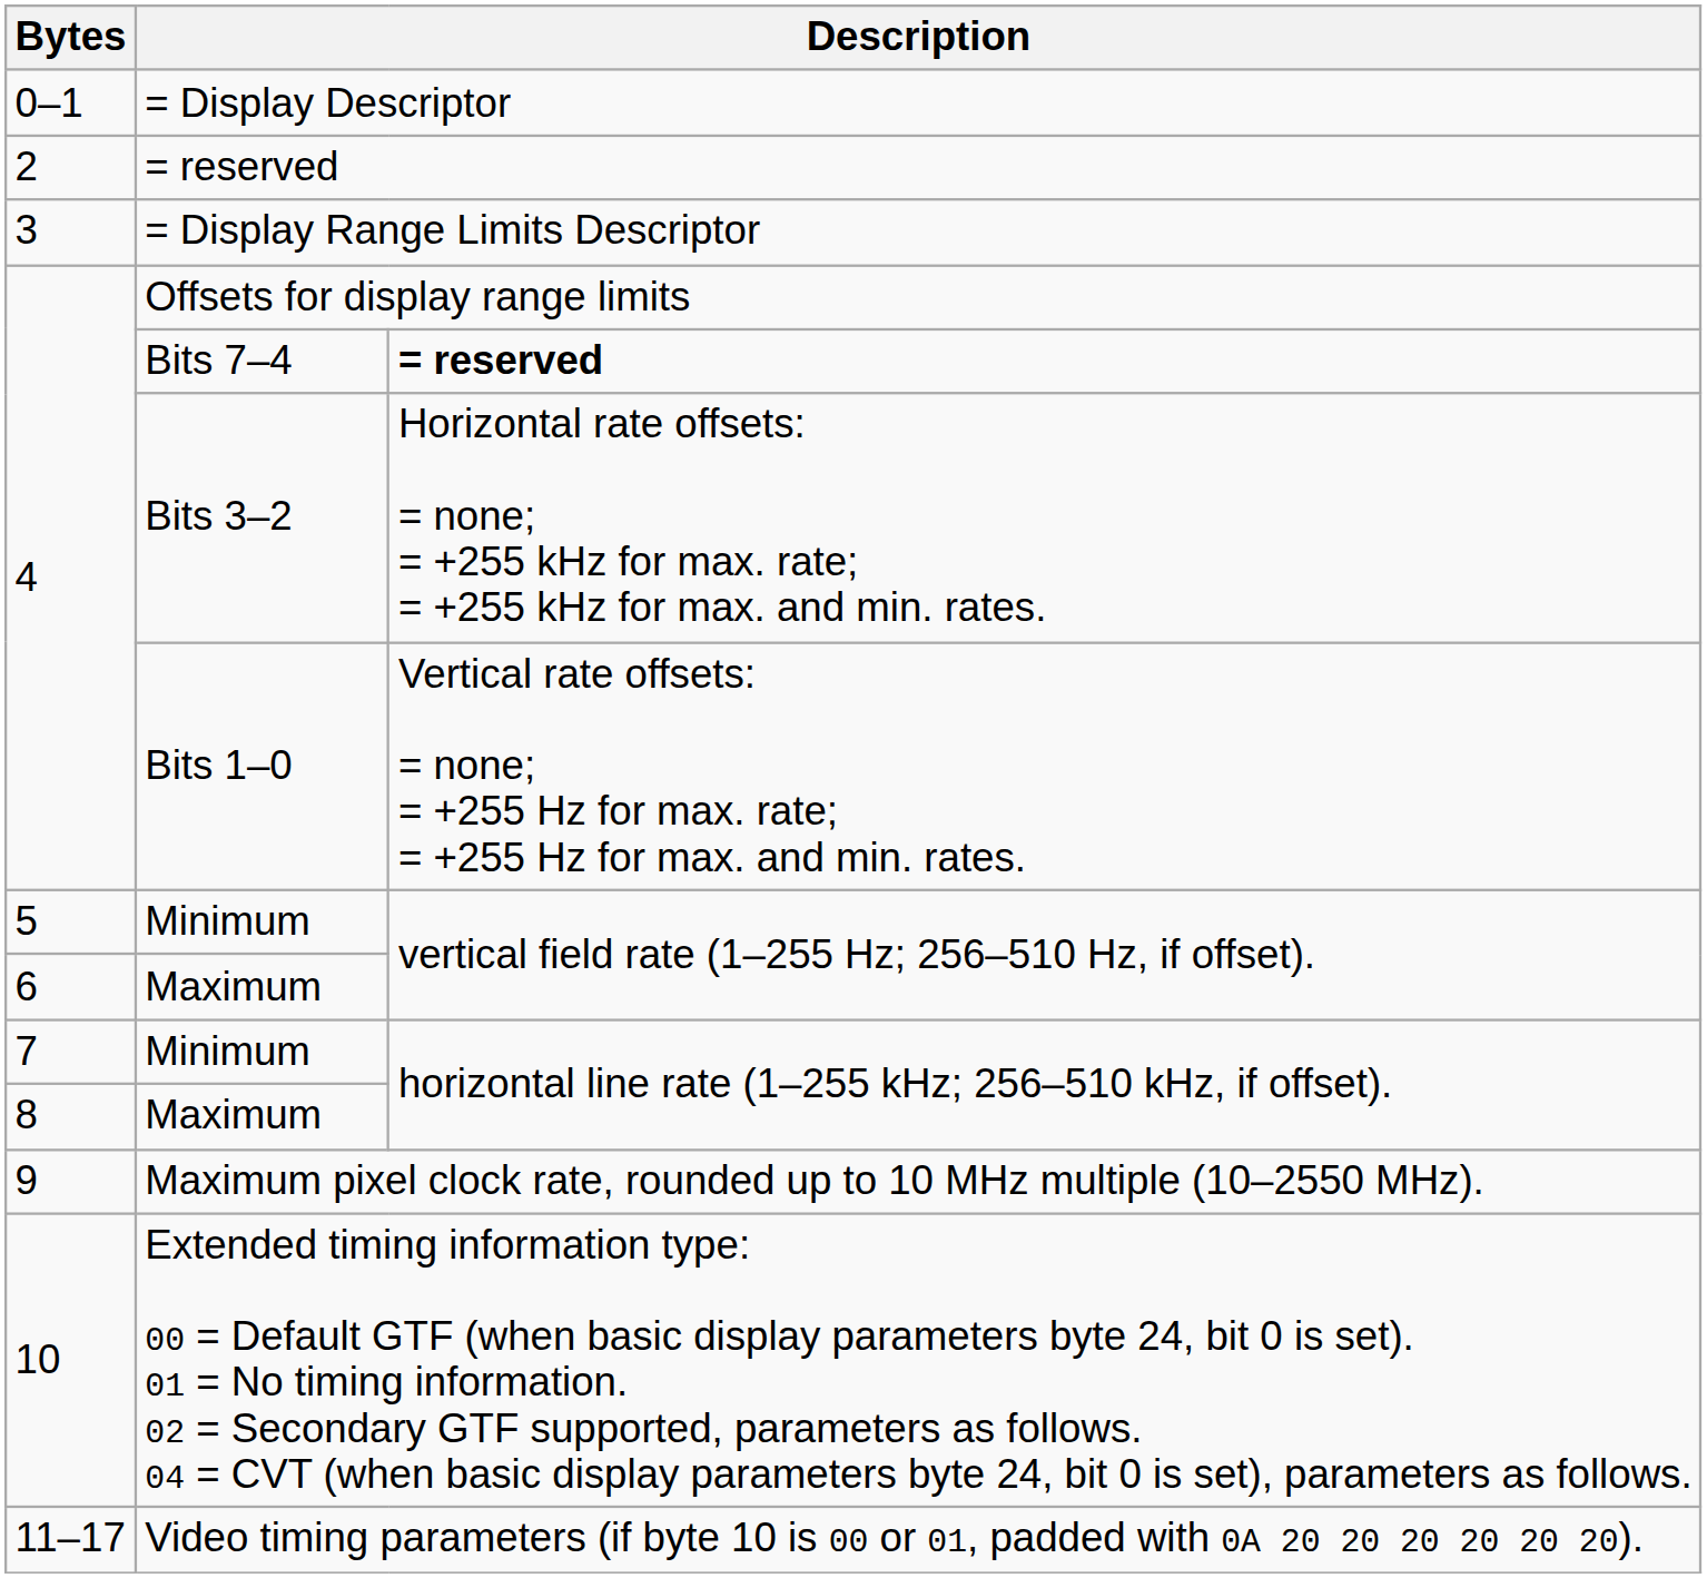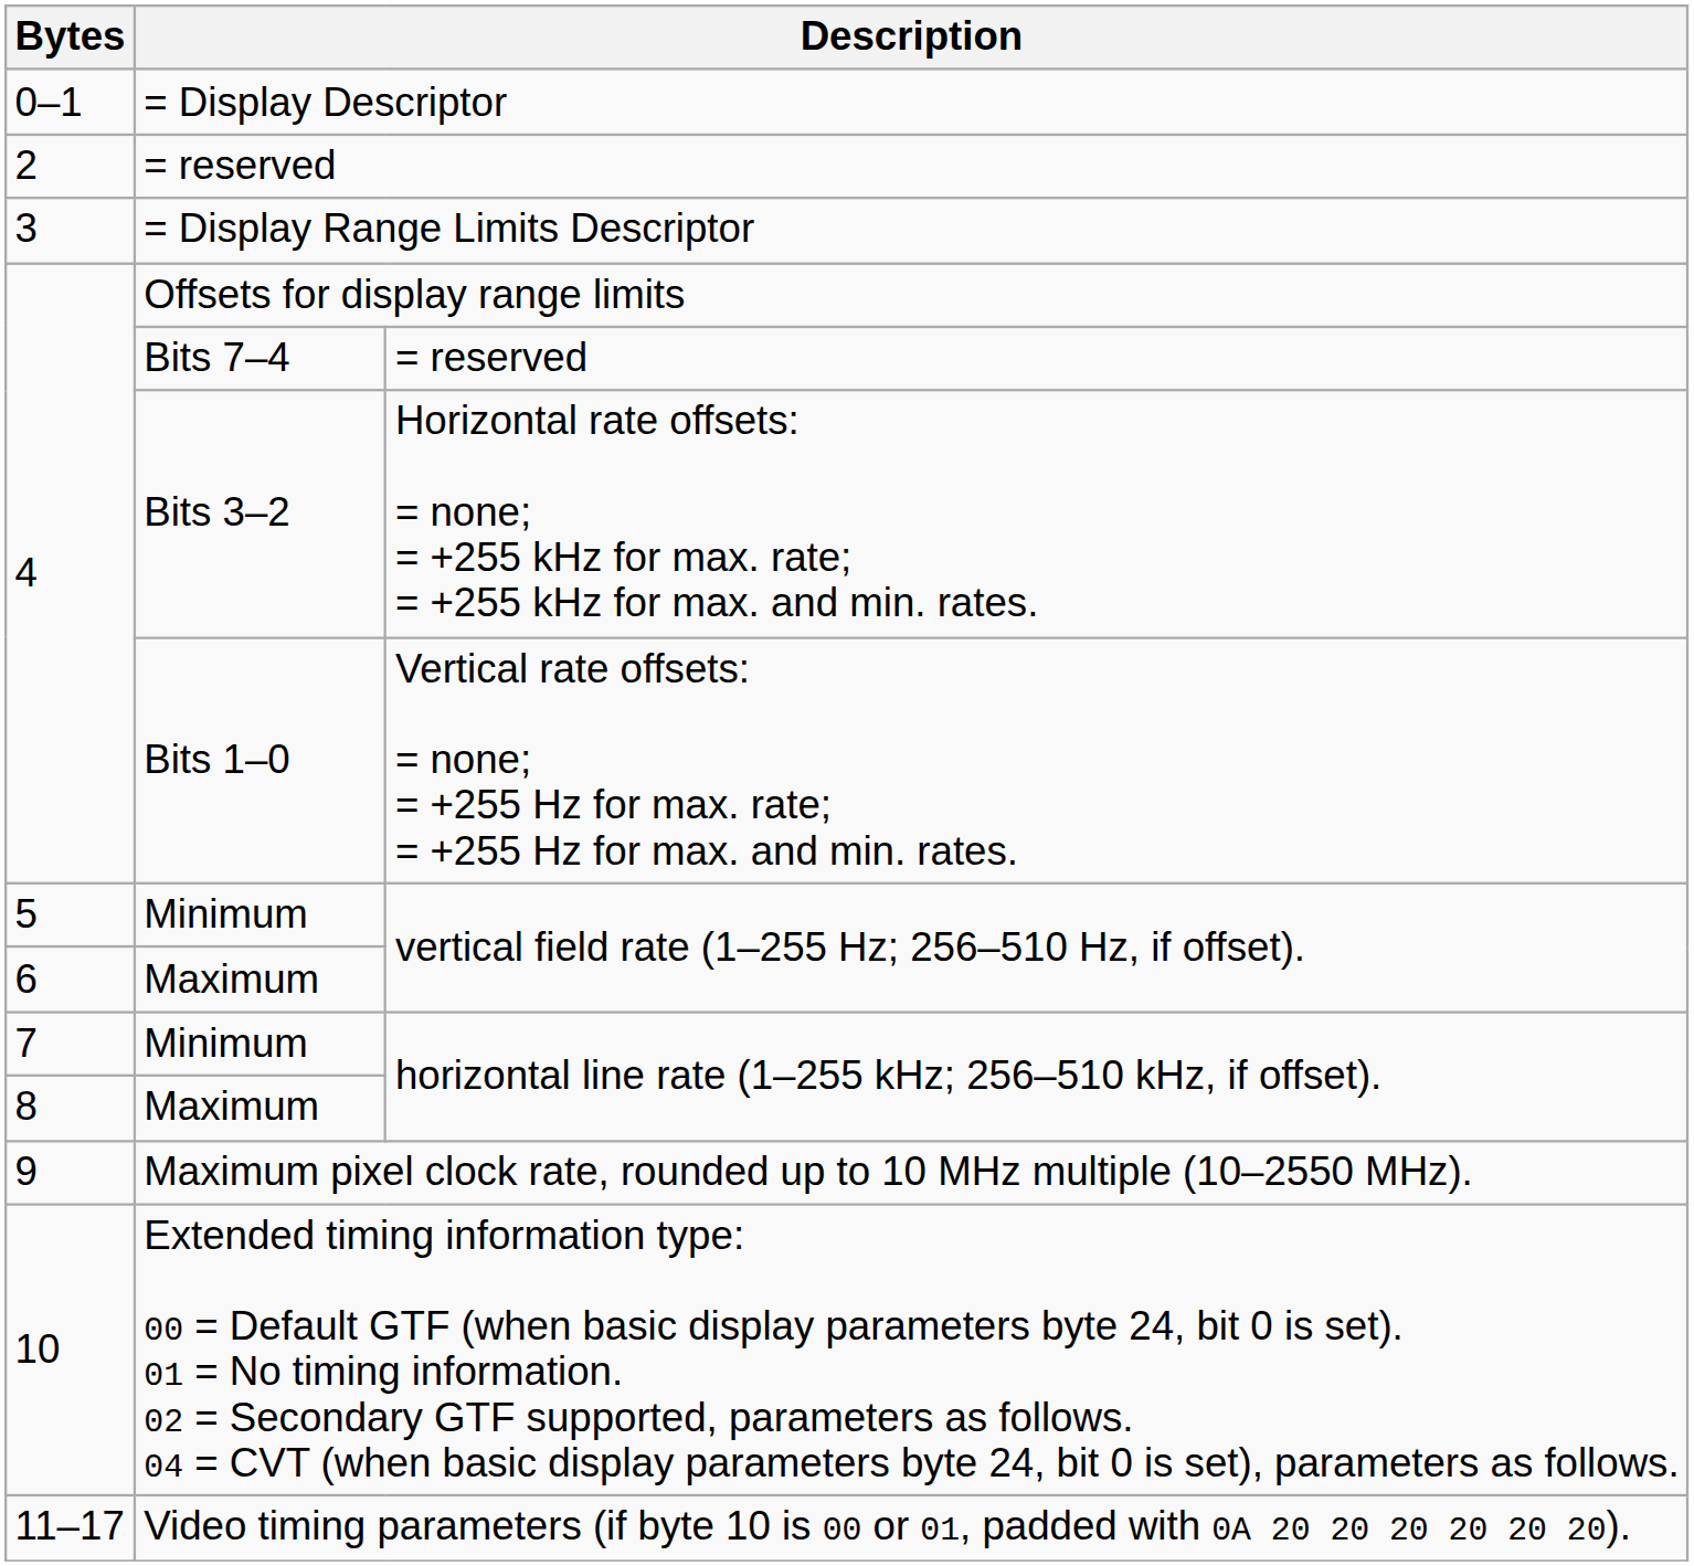Bits 7–4 | column 3: bold -> normal
